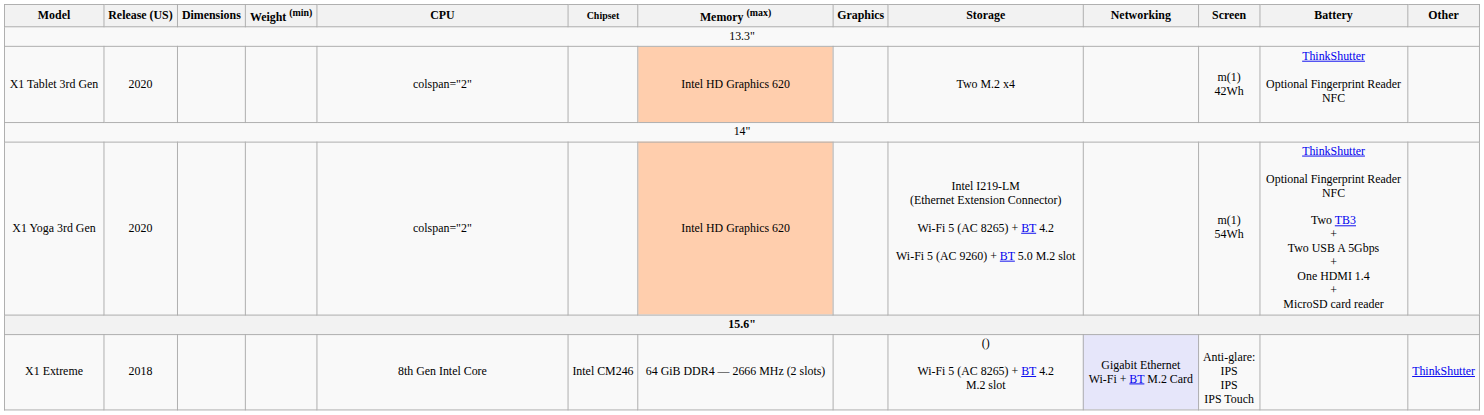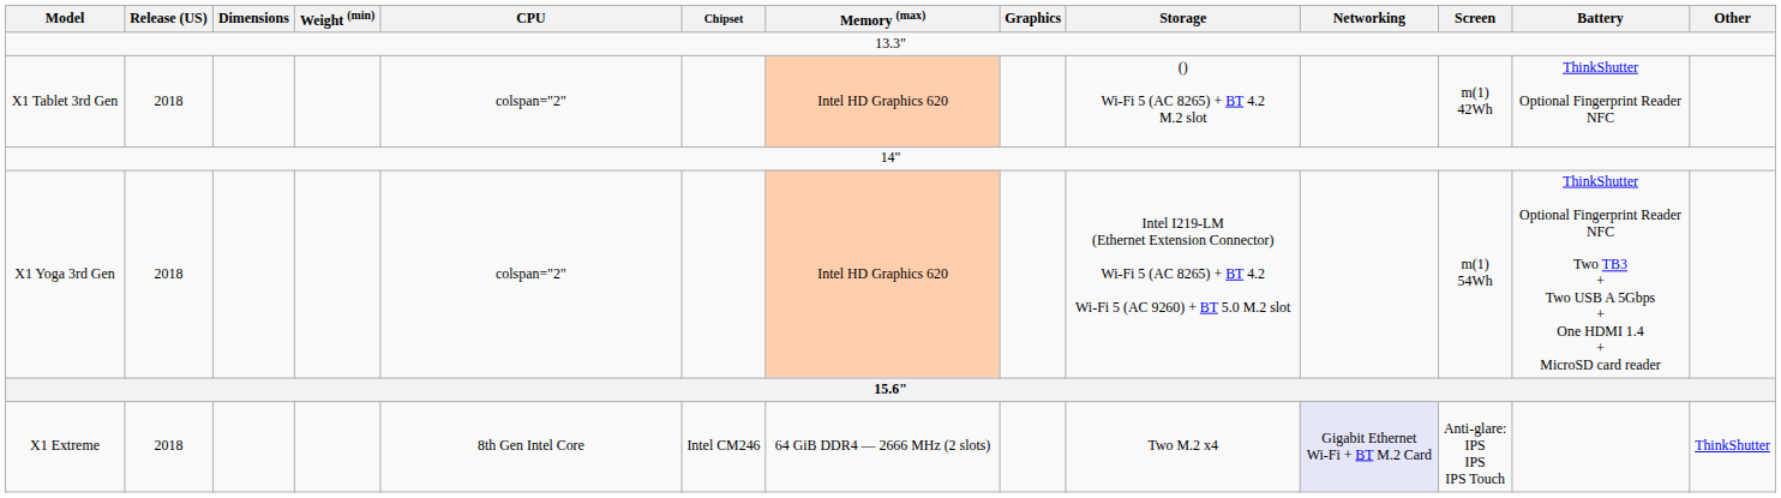X1 Tablet 3rd Gen | Release (US): 2020 -> 2018
X1 Tablet 3rd Gen | Storage: Two M.2 x4 -> () Wi-Fi 5 (AC 8265) + BT 4.2 M.2 slot
X1 Yoga 3rd Gen | Release (US): 2020 -> 2018
X1 Extreme | Storage: () Wi-Fi 5 (AC 8265) + BT 4.2 M.2 slot -> Two M.2 x4
